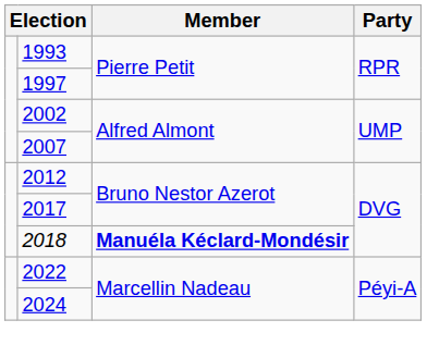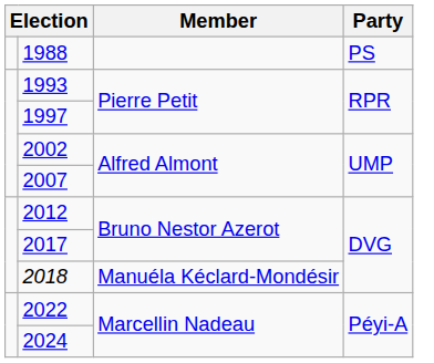+ row: 1988 | PS
2018 | Member: bold -> normal
